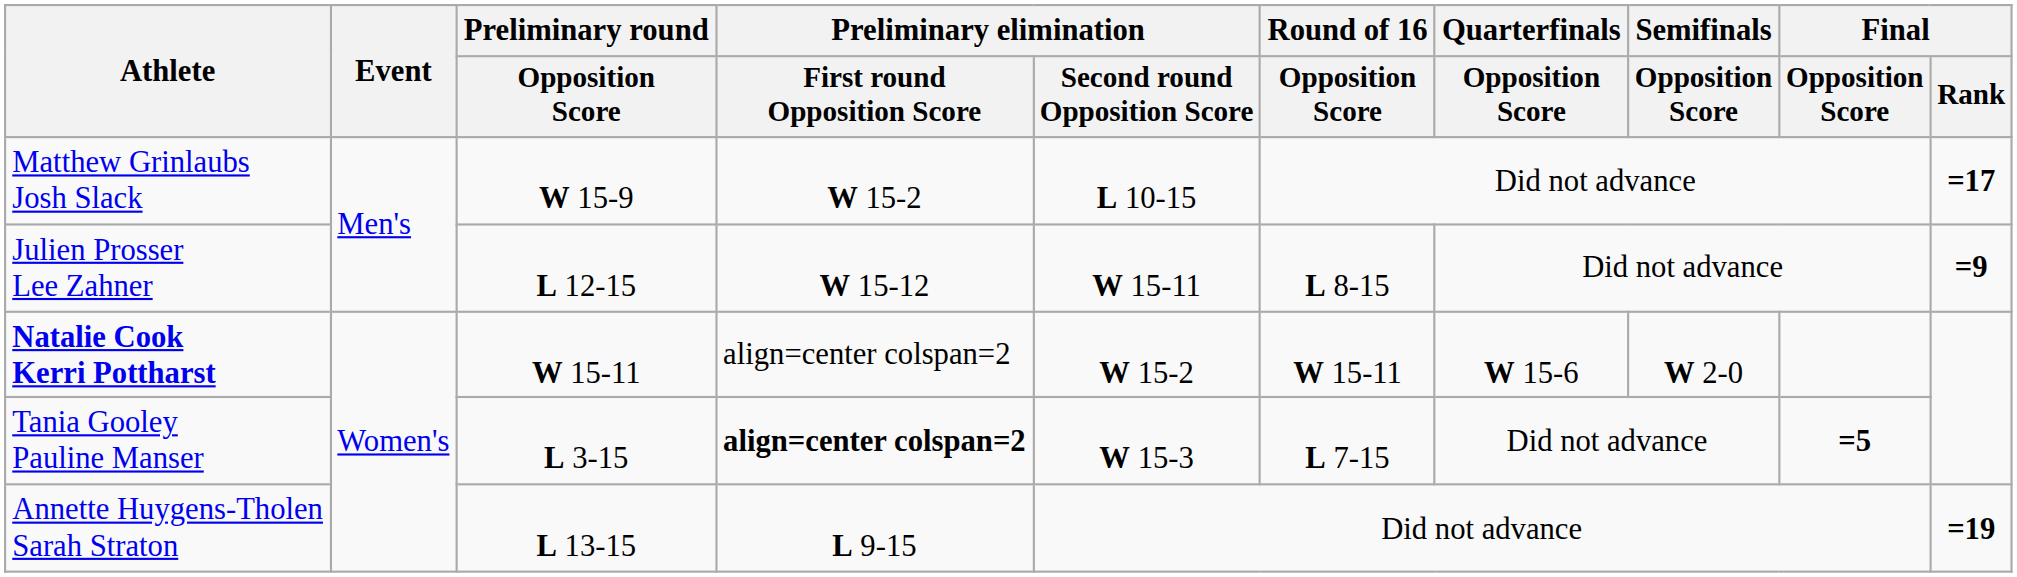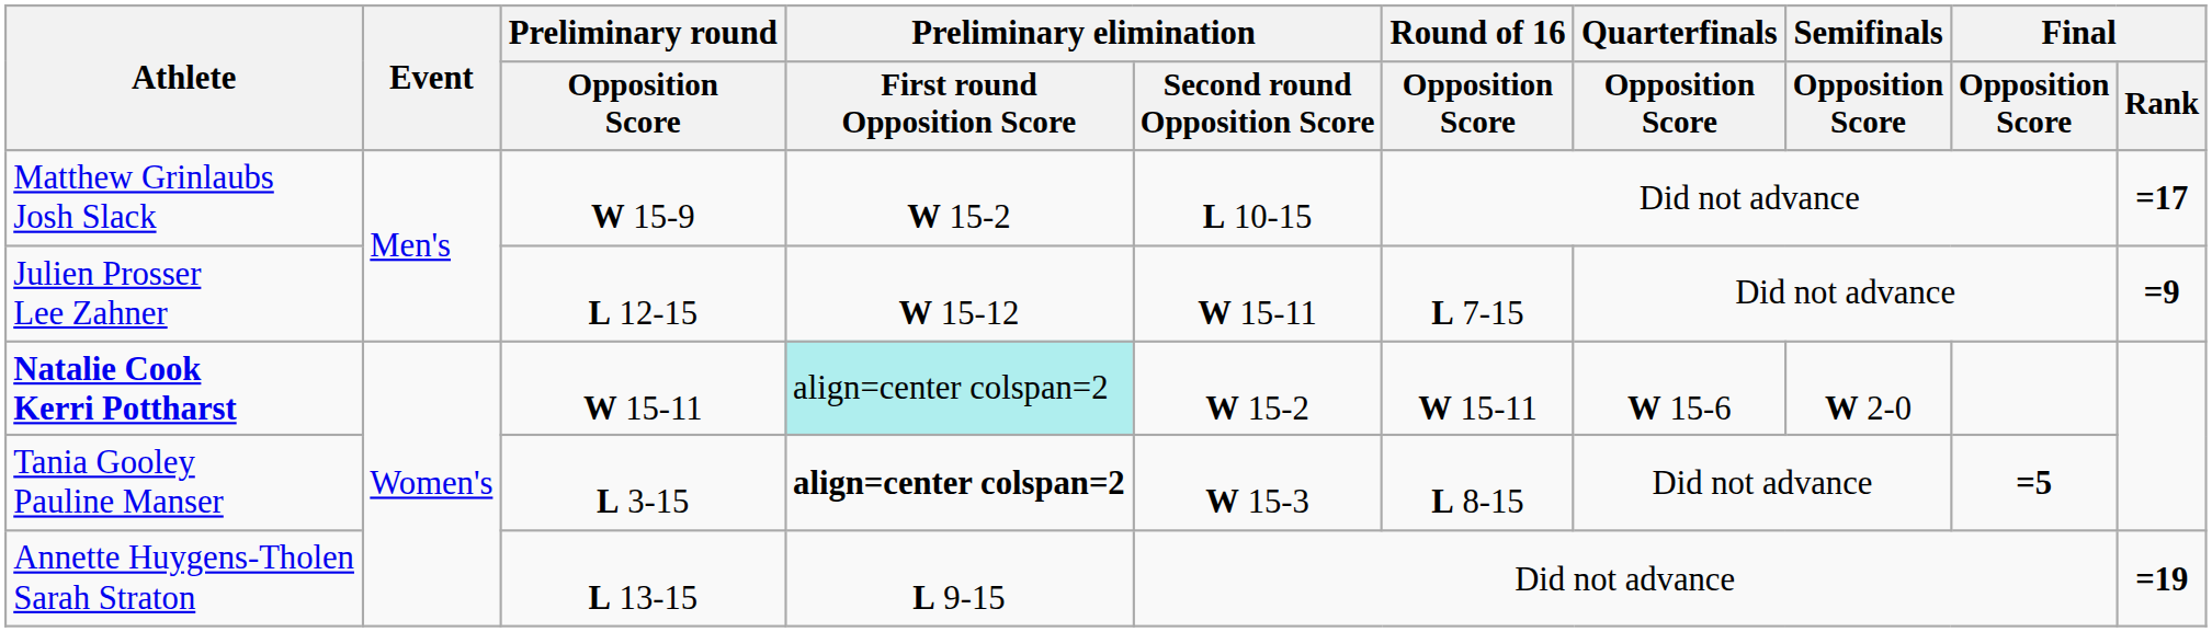Julien Prosser Lee Zahner | Round of 16 / Opposition Score: L 8-15 -> L 7-15
Natalie Cook Kerri Pottharst | Preliminary elimination / First round Opposition Score: no background -> paleturquoise background
Tania Gooley Pauline Manser | Round of 16 / Opposition Score: L 7-15 -> L 8-15
